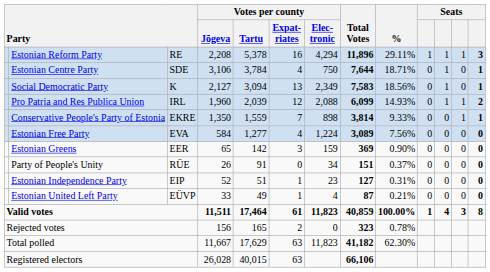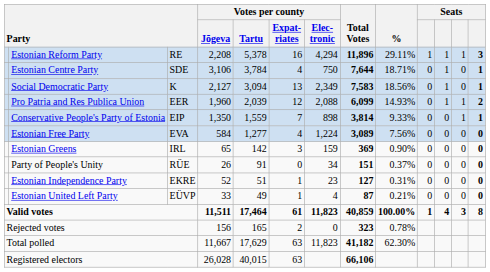Pro Patria and Res Publica Union | column 3: IRL -> EER
Conservative People's Party of Estonia | column 3: EKRE -> EIP
Estonian Greens | column 3: EER -> IRL
Estonian Independence Party | column 3: EIP -> EKRE
